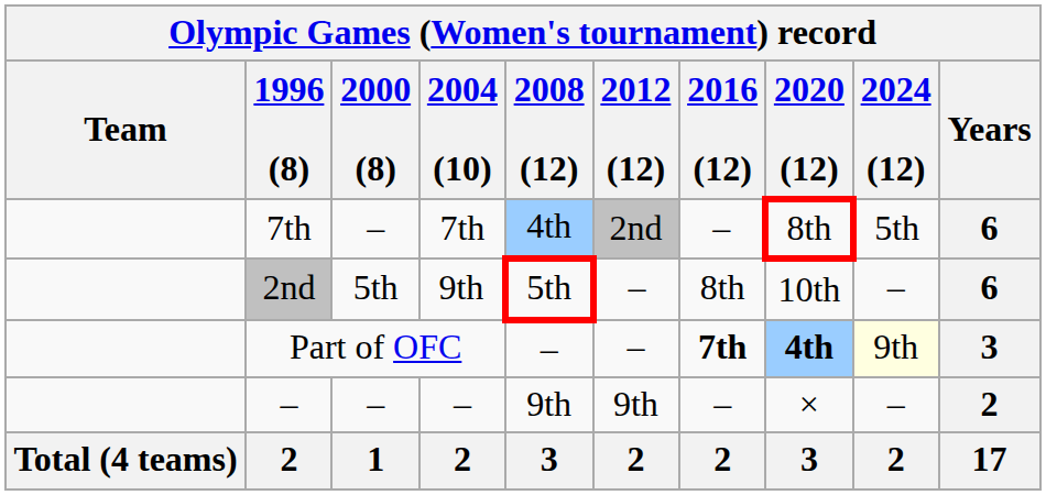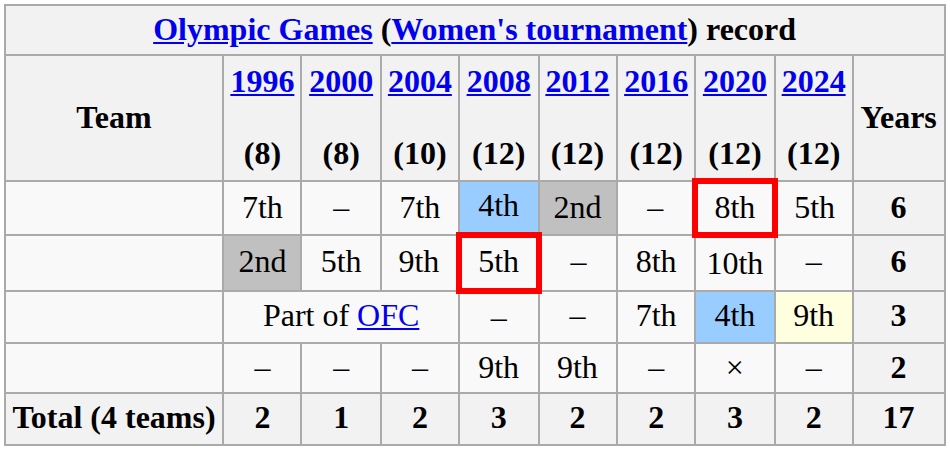Part of OFC | 2016 (12): bold -> normal
Part of OFC | 2020 (12): bold -> normal
